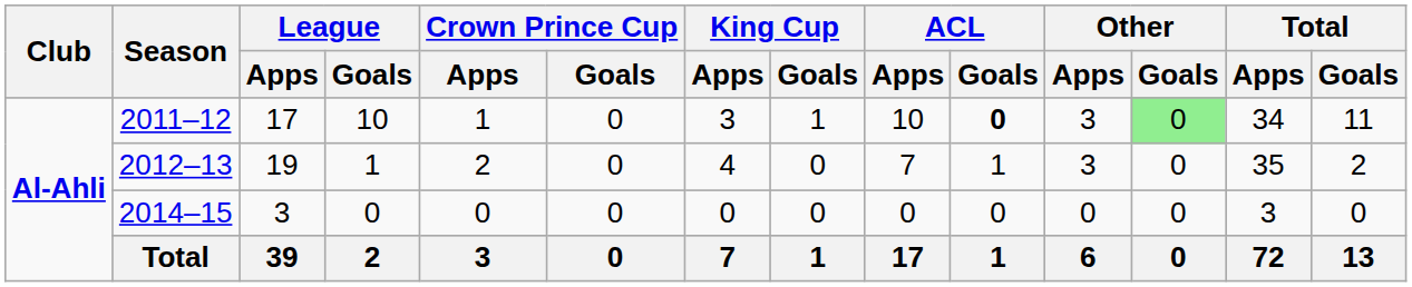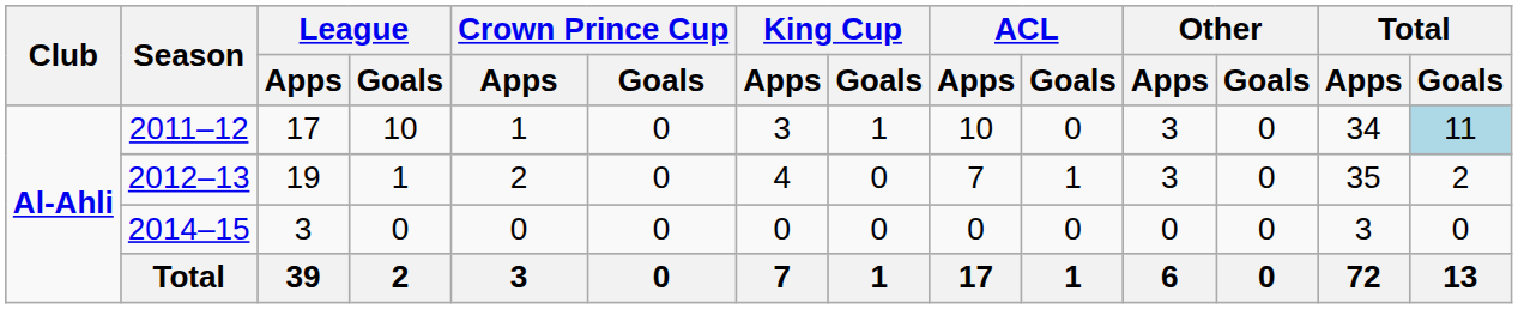2011–12 | ACL / Goals: bold -> normal
2011–12 | Other / Goals: lightgreen background -> no background
2011–12 | Total / Goals: no background -> lightblue background
